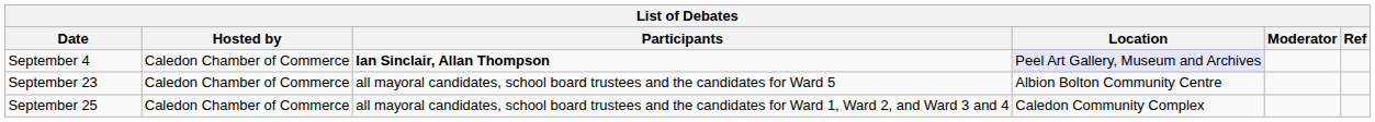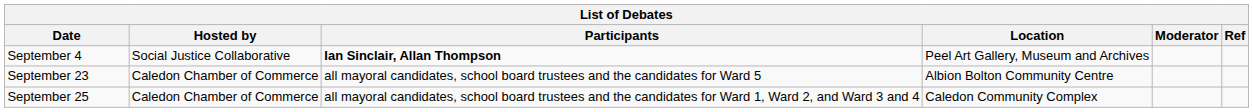September 4 | Hosted by: Caledon Chamber of Commerce -> Social Justice Collaborative
September 4 | Location: lavender background -> no background
